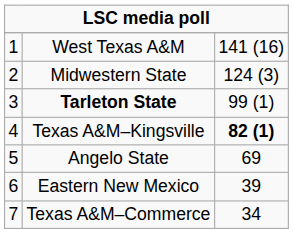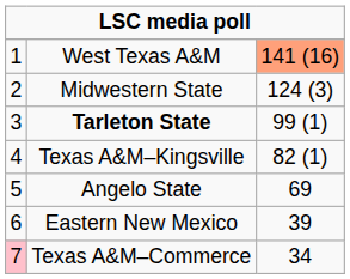West Texas A&M | column 3: no background -> lightsalmon background
Texas A&M–Kingsville | column 3: bold -> normal
Texas A&M–Commerce | column 1: no background -> pink background
